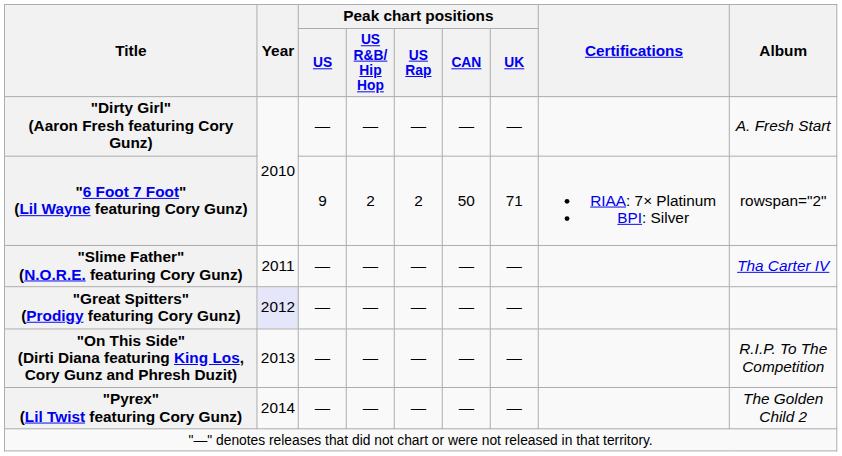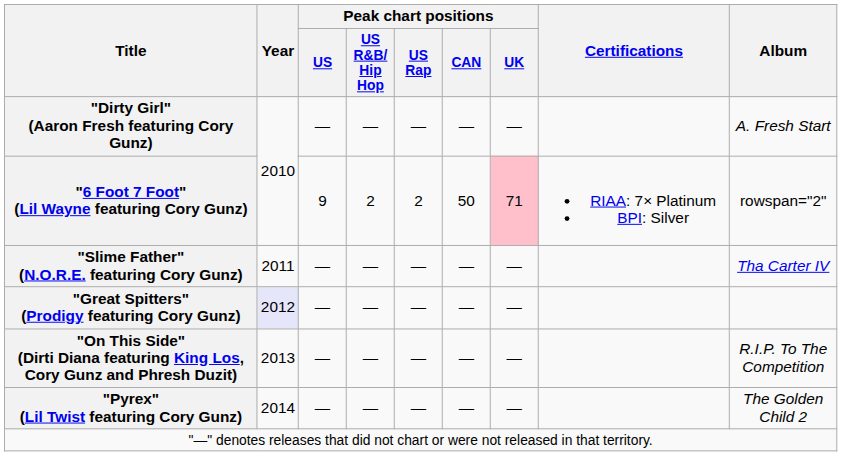"6 Foot 7 Foot" (Lil Wayne featuring Cory Gunz) | Peak chart positions / UK: no background -> pink background
